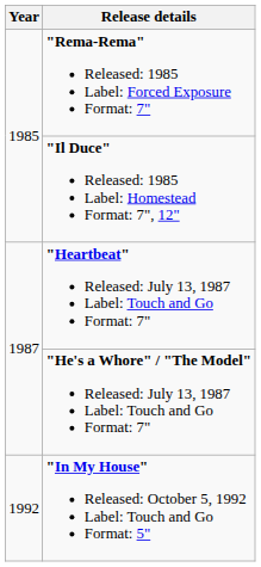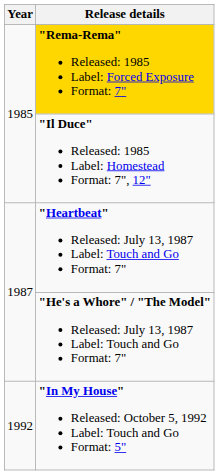"Rema-Rema" Released: 1985 Label: Forced Exposure Format: 7" | Release details: no background -> gold background
